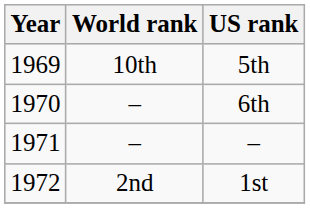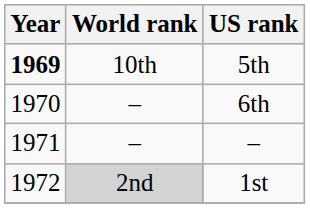5th | Year: normal -> bold
1st | World rank: no background -> lightgrey background
